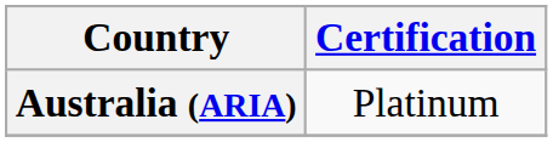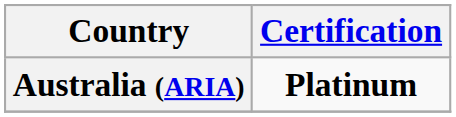Australia (ARIA) | Certification: normal -> bold
